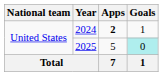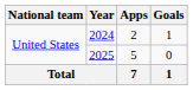2024 | Apps: bold -> normal
2025 | Goals: paleturquoise background -> no background
